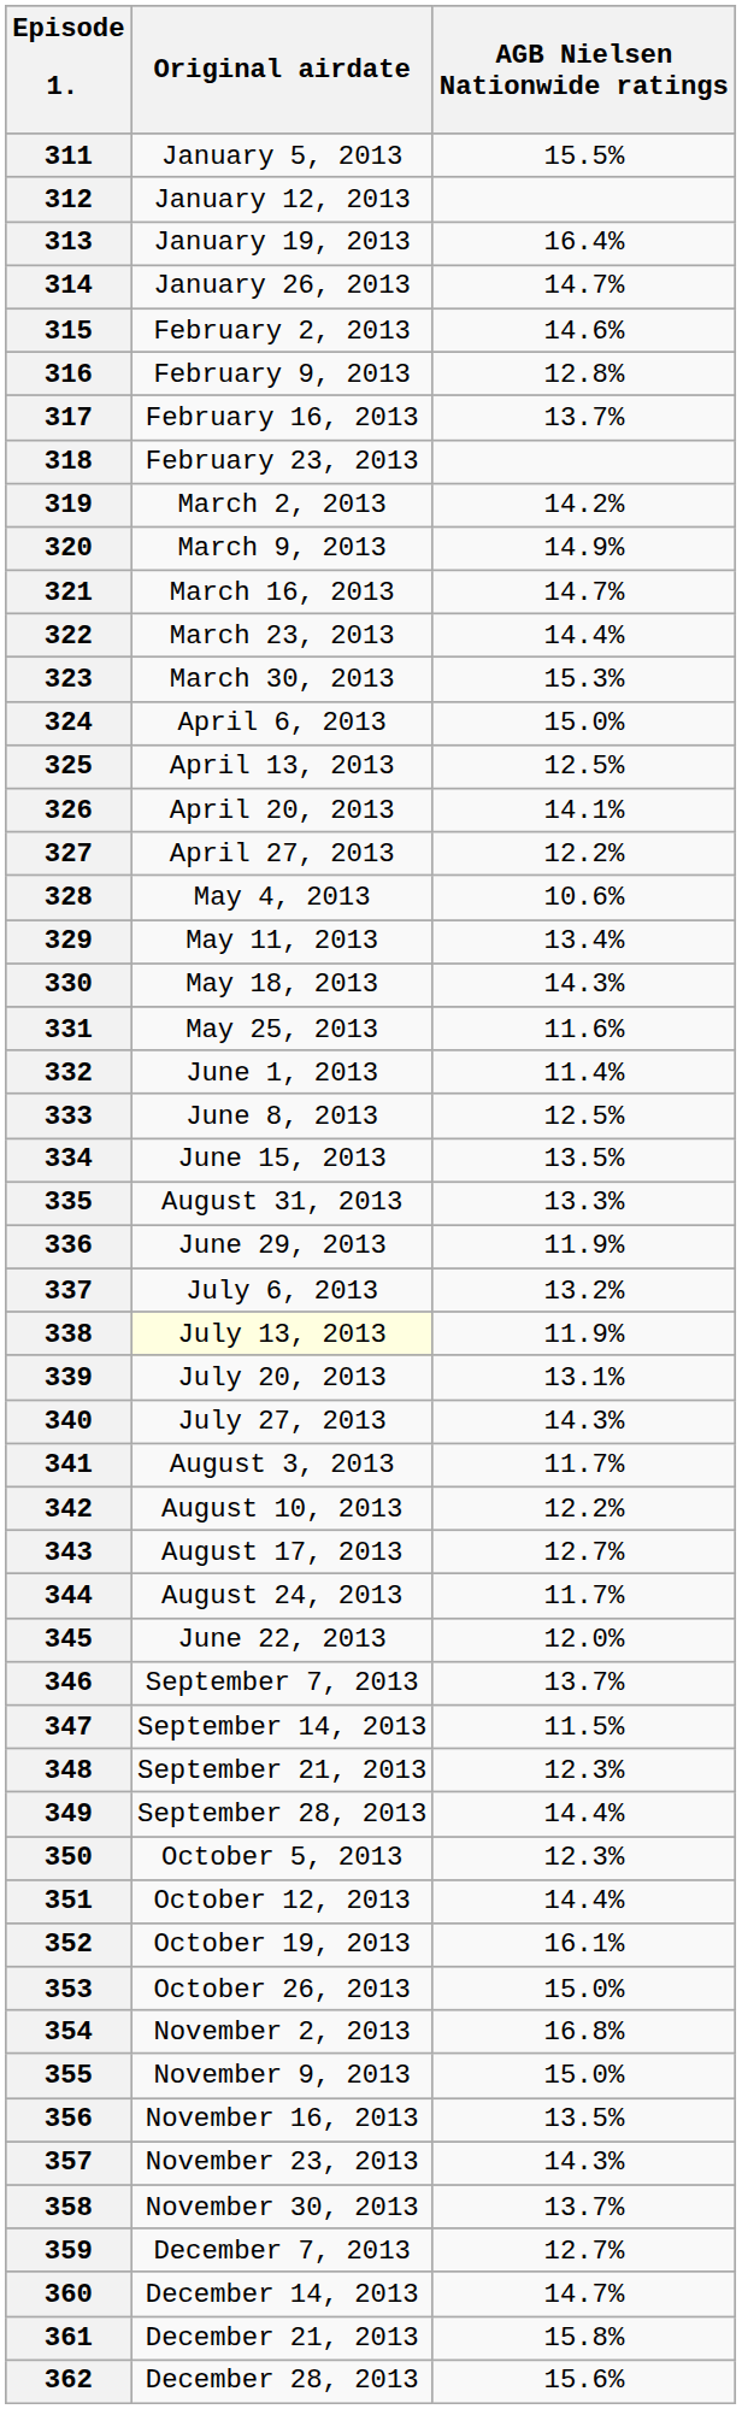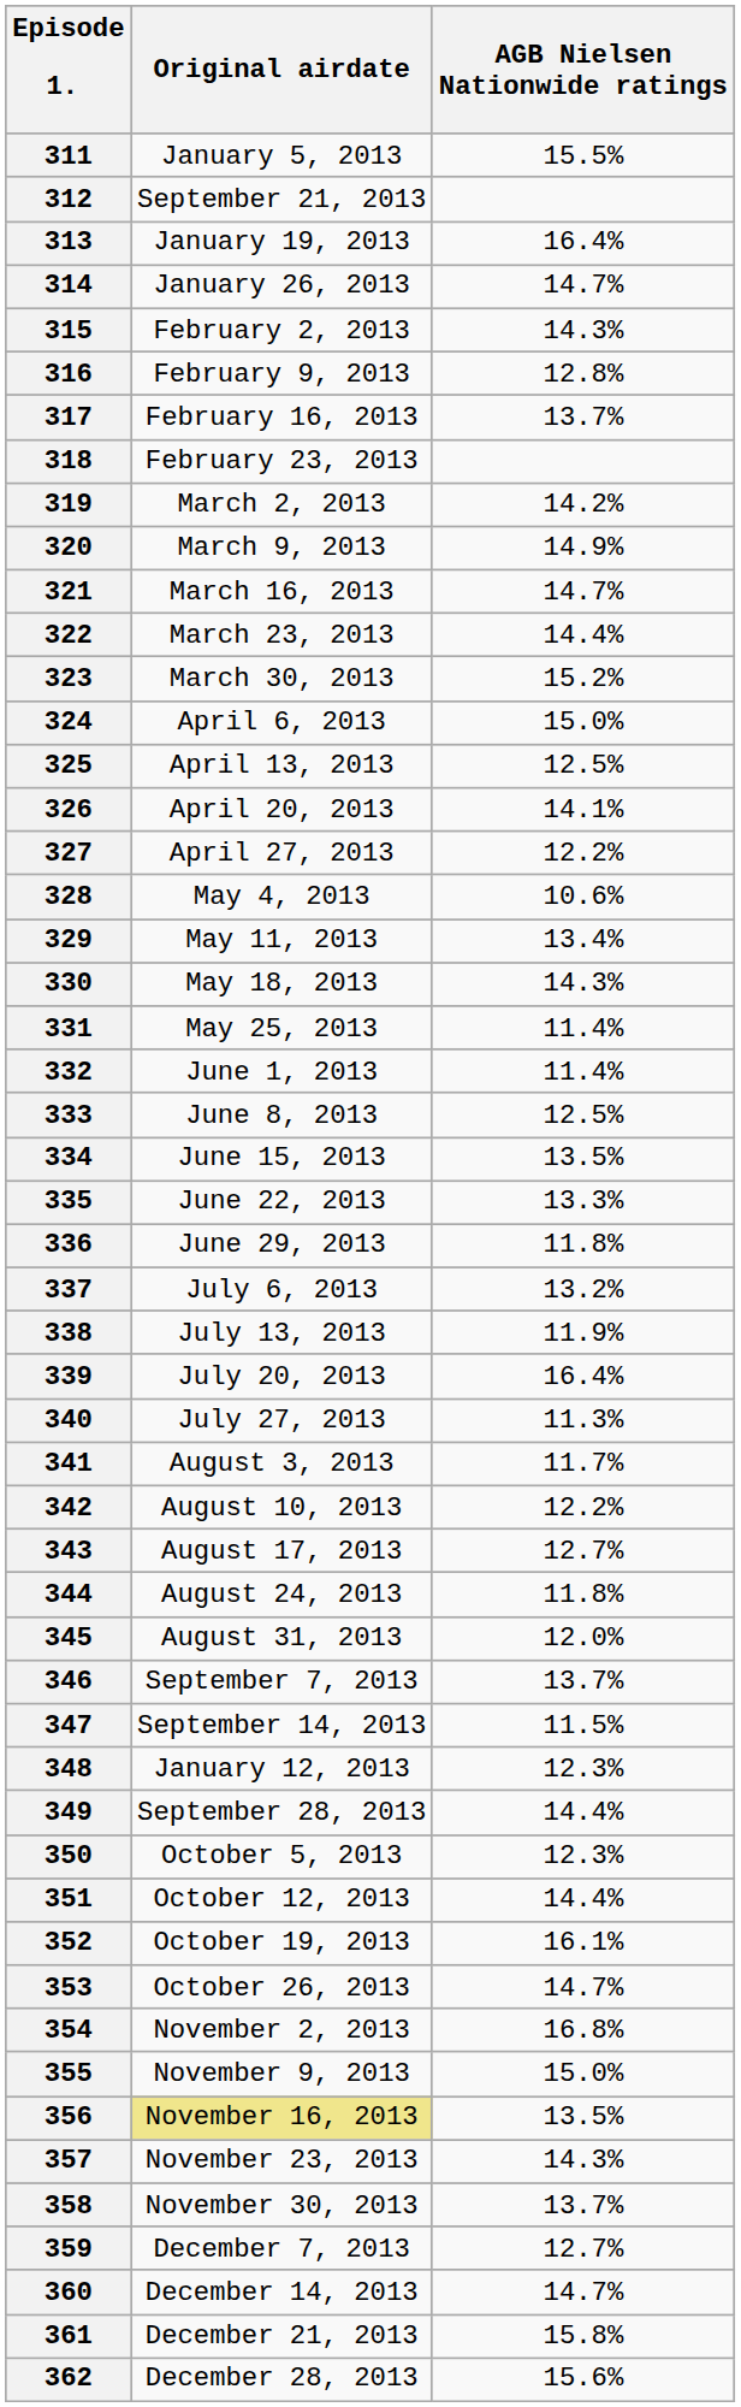312 | Original airdate: January 12, 2013 -> September 21, 2013
315 | AGB Nielsen Nationwide ratings: 14.6% -> 14.3%
323 | AGB Nielsen Nationwide ratings: 15.3% -> 15.2%
331 | AGB Nielsen Nationwide ratings: 11.6% -> 11.4%
335 | Original airdate: August 31, 2013 -> June 22, 2013
336 | AGB Nielsen Nationwide ratings: 11.9% -> 11.8%
338 | Original airdate: lightyellow background -> no background
339 | AGB Nielsen Nationwide ratings: 13.1% -> 16.4%
340 | AGB Nielsen Nationwide ratings: 14.3% -> 11.3%
344 | AGB Nielsen Nationwide ratings: 11.7% -> 11.8%
345 | Original airdate: June 22, 2013 -> August 31, 2013
348 | Original airdate: September 21, 2013 -> January 12, 2013
353 | AGB Nielsen Nationwide ratings: 15.0% -> 14.7%
356 | Original airdate: no background -> khaki background
